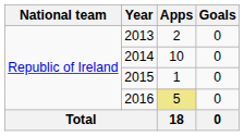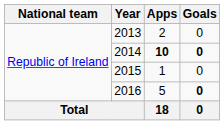2014 | Apps: normal -> bold
2014 | Goals: normal -> bold
2016 | Apps: khaki background -> no background
2016 | Goals: normal -> bold
